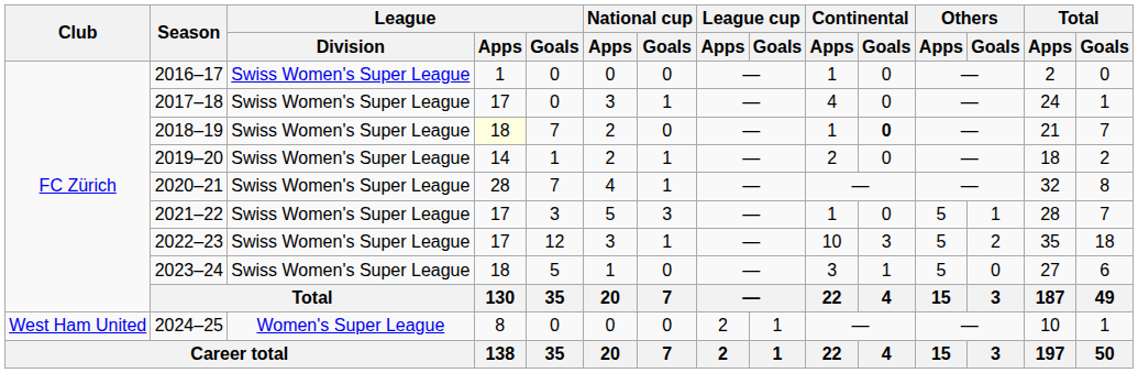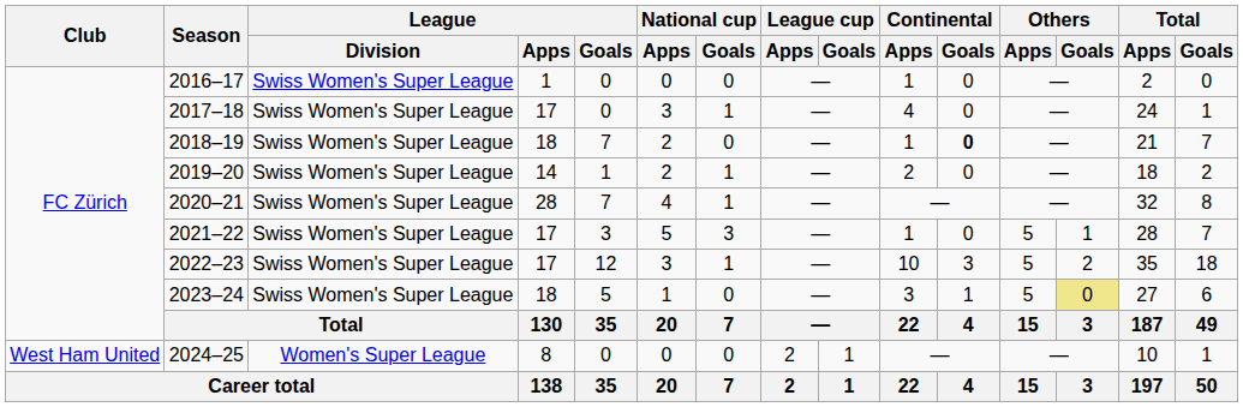2018–19 | League / Apps: lightyellow background -> no background
2023–24 | Others / Goals: no background -> khaki background
